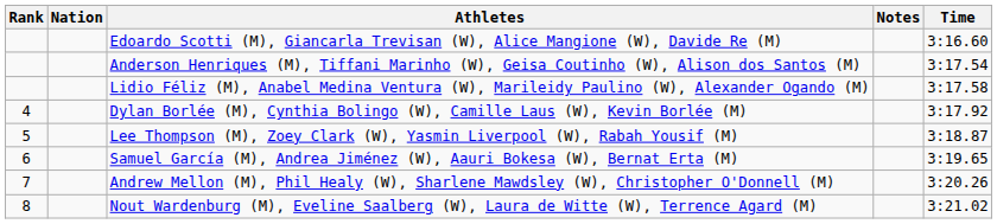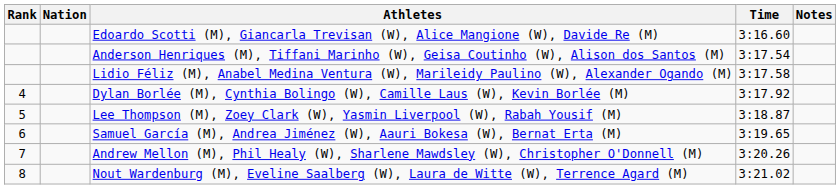columns swapped: Time <-> Notes
